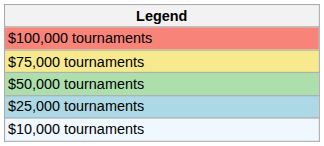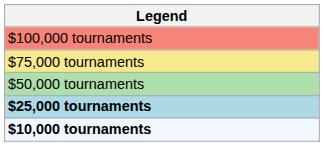row 5 | column 1: normal -> bold
row 6 | column 1: normal -> bold
